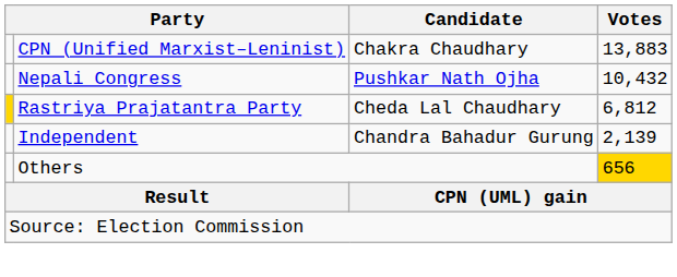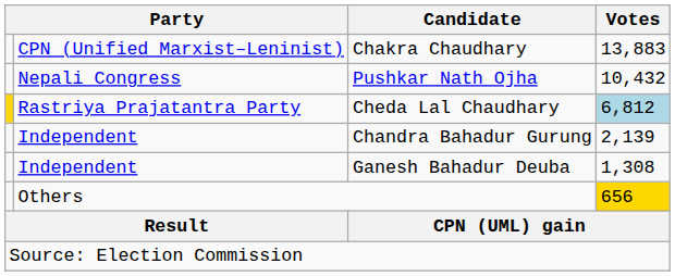Cheda Lal Chaudhary | Votes: no background -> lightblue background
+ row: Independent | Ganesh Bahadur Deuba | 1,308
